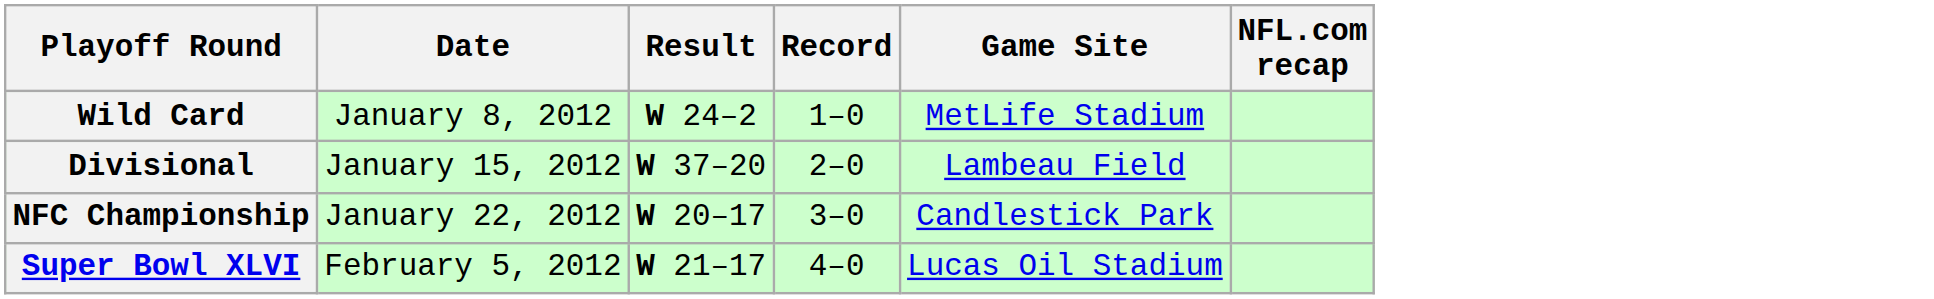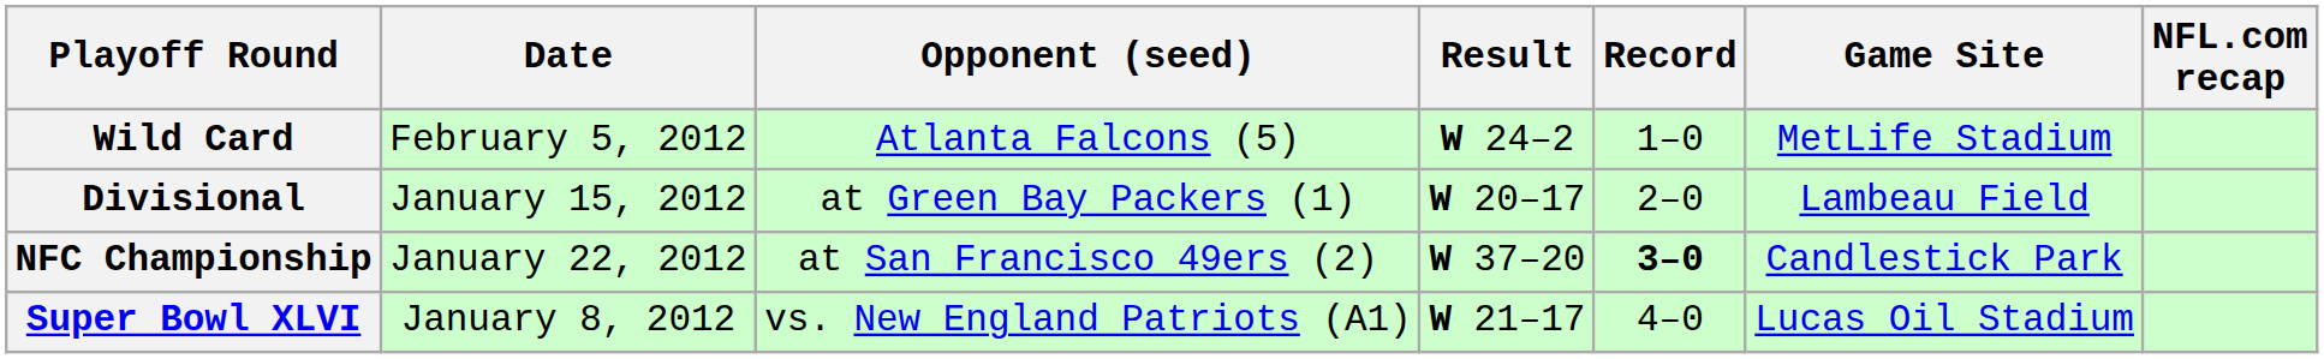+ column: Opponent (seed) | Atlanta Falcons (5) | at Green Bay Packers (1) | at San Francisco 49ers (2) | vs. New England Patriots (A1)
Wild Card | Date: January 8, 2012 -> February 5, 2012
Divisional | Result: W 37–20 -> W 20–17
NFC Championship | Result: W 20–17 -> W 37–20
NFC Championship | Record: normal -> bold
Super Bowl XLVI | Date: February 5, 2012 -> January 8, 2012
